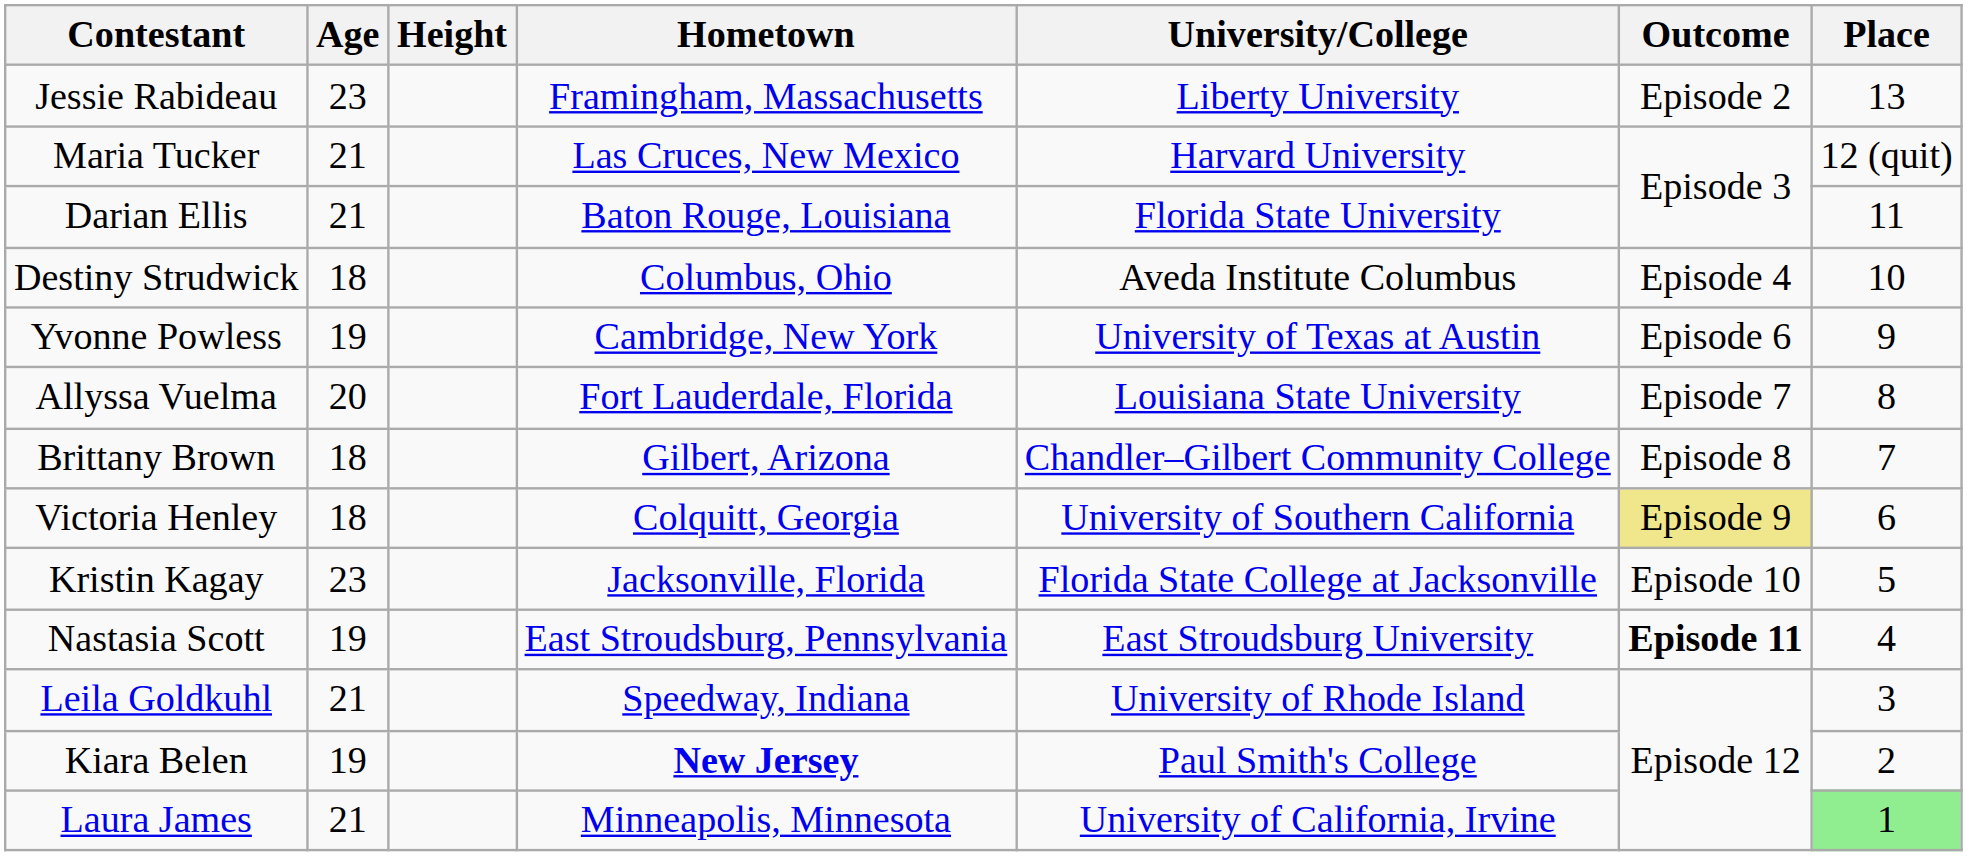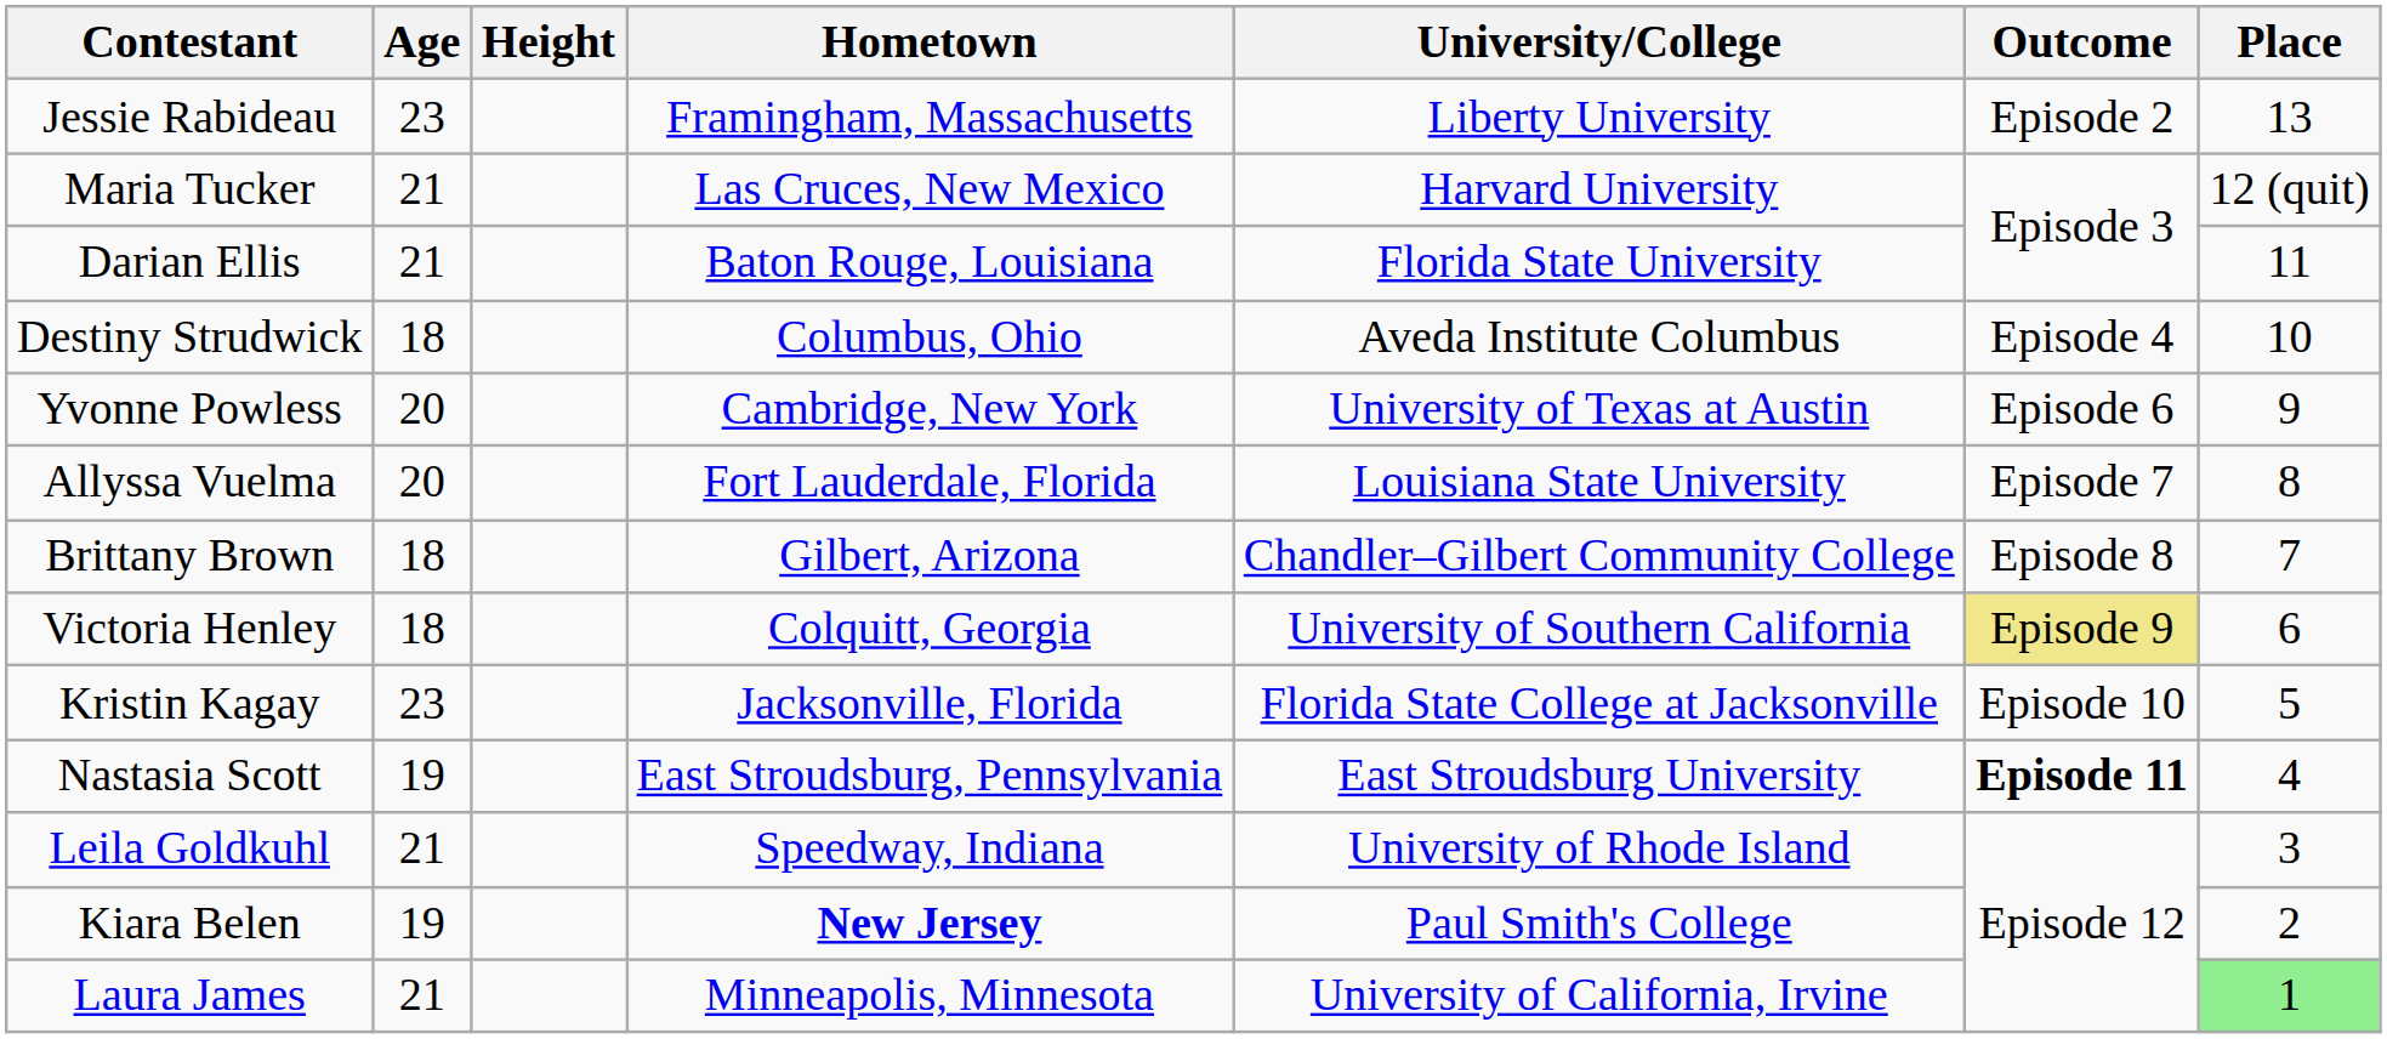Yvonne Powless | Age: 19 -> 20
